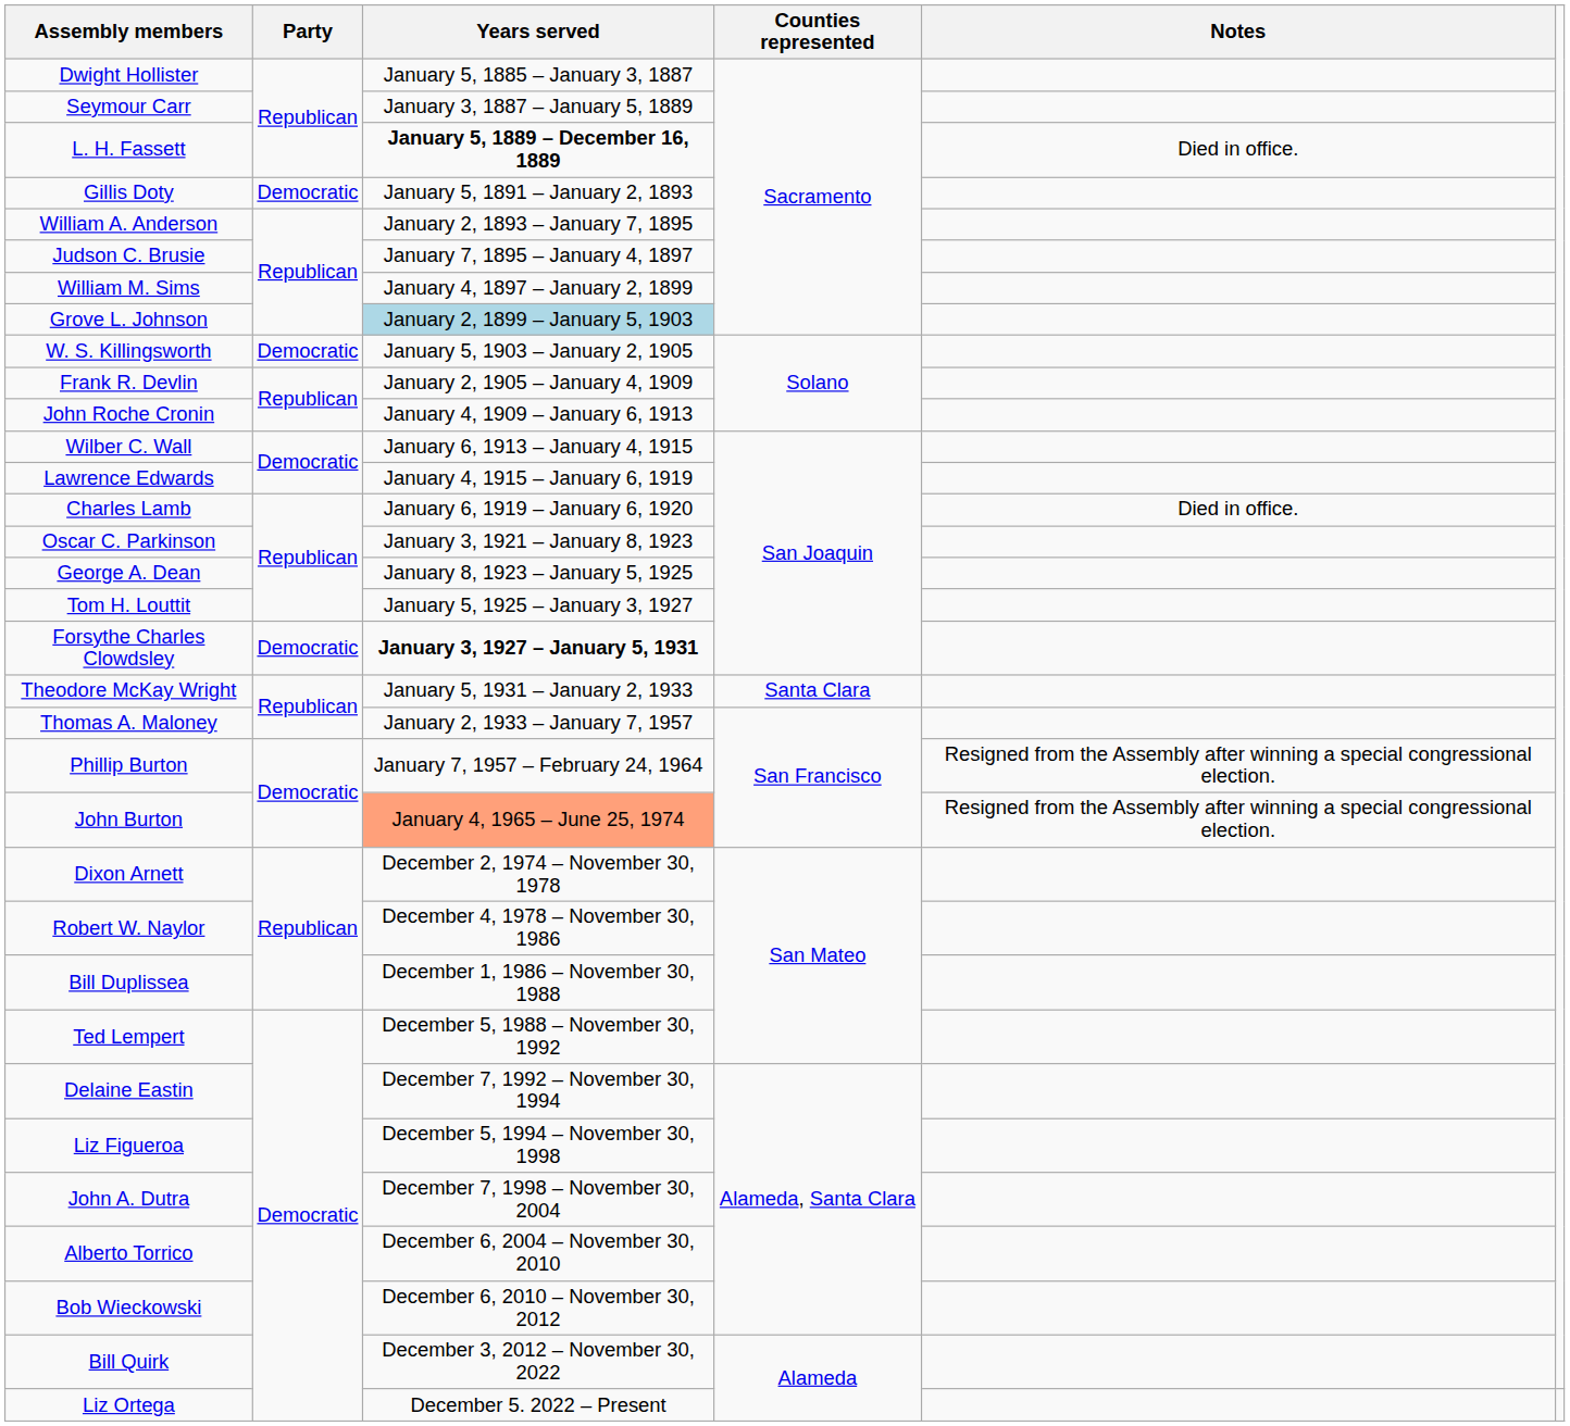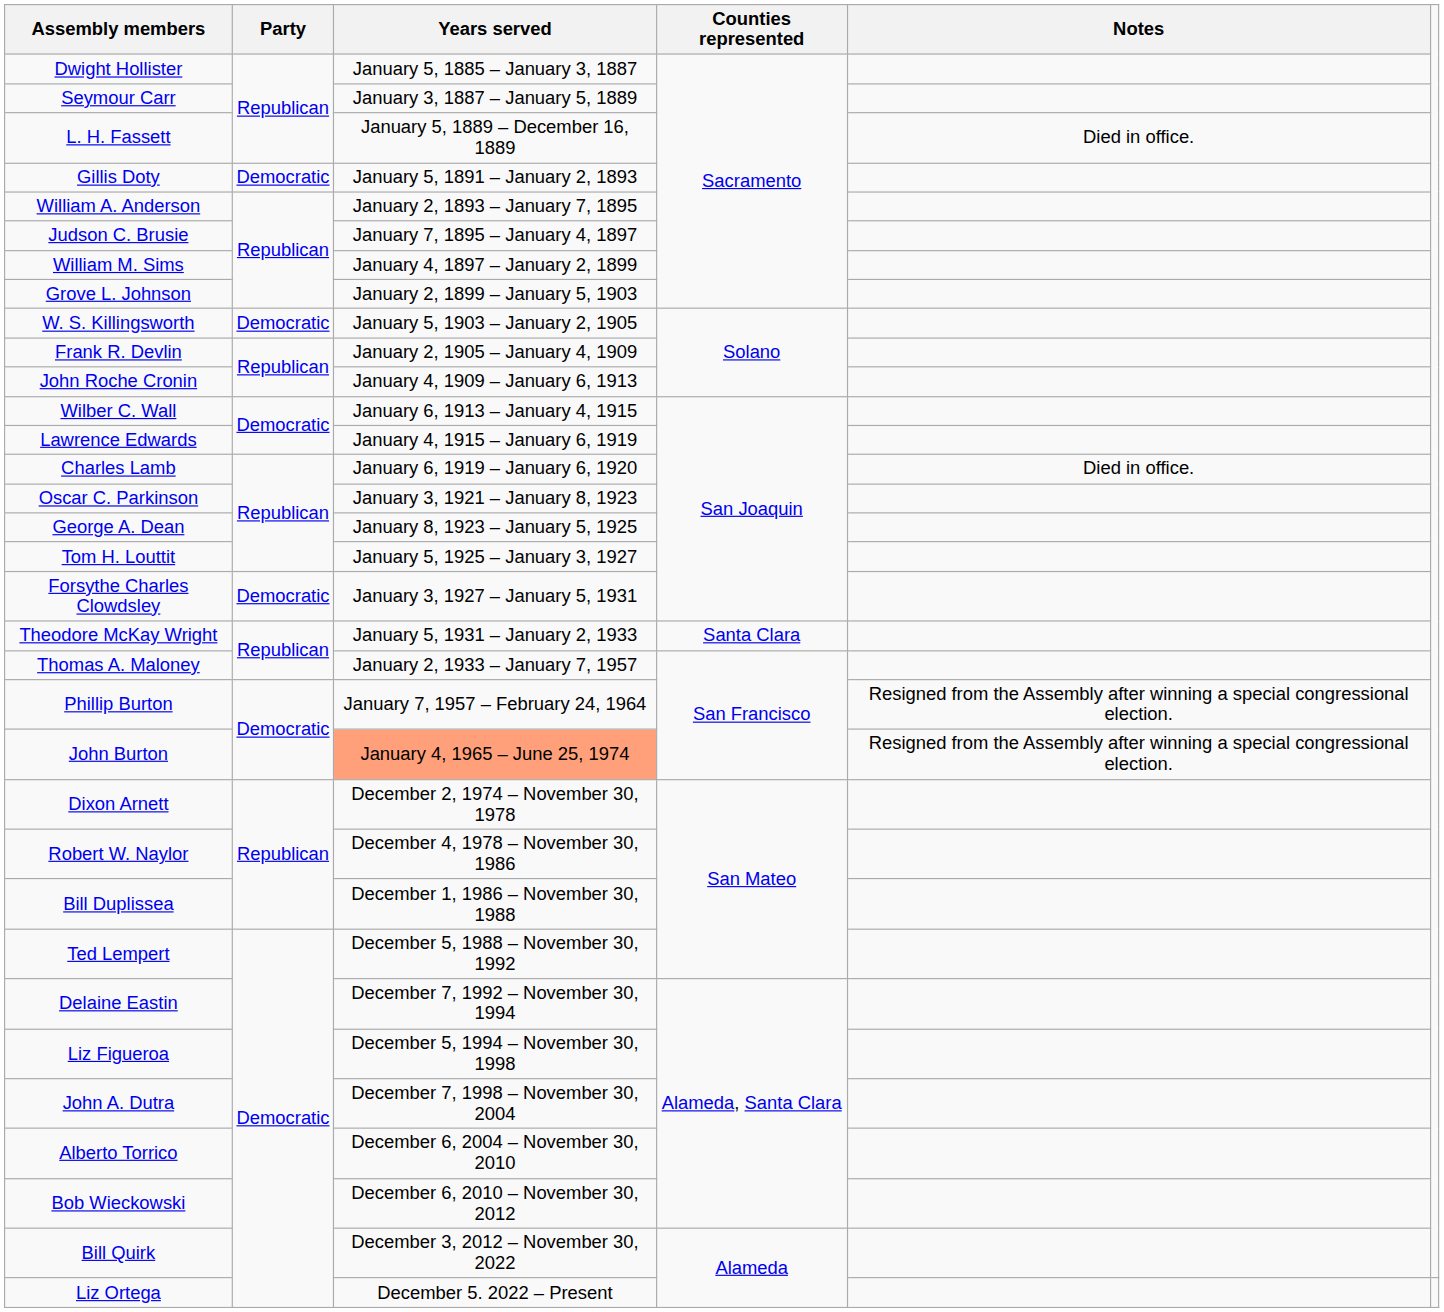L. H. Fassett | Years served: bold -> normal
Grove L. Johnson | Years served: lightblue background -> no background
Forsythe Charles Clowdsley | Years served: bold -> normal
